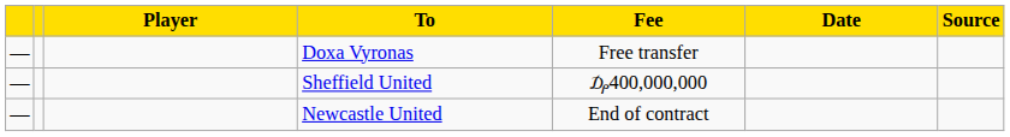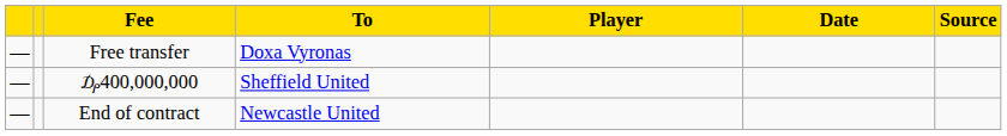columns swapped: Player <-> Fee
